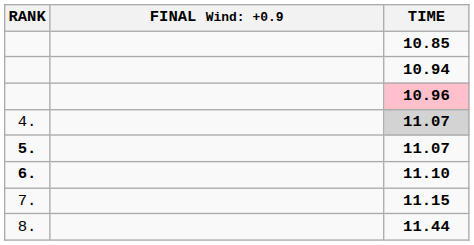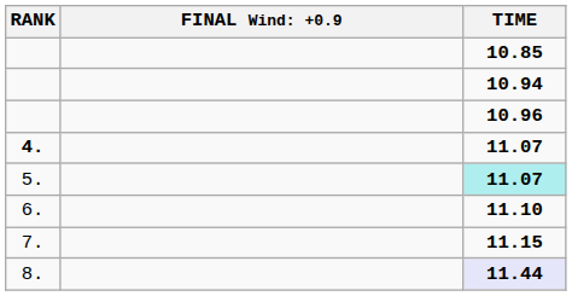10.96 | TIME: pink background -> no background
4. / 11.07 | RANK: normal -> bold
4. / 11.07 | TIME: lightgrey background -> no background
5. / 11.07 | RANK: bold -> normal
5. / 11.07 | TIME: no background -> paleturquoise background
11.10 | RANK: bold -> normal
11.44 | TIME: no background -> lavender background
